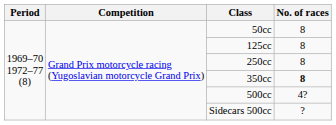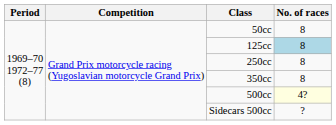125cc | No. of races: no background -> lightblue background
350cc | No. of races: bold -> normal
500cc | No. of races: no background -> lightyellow background
